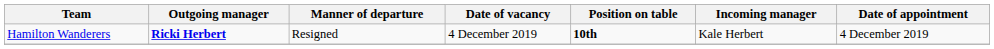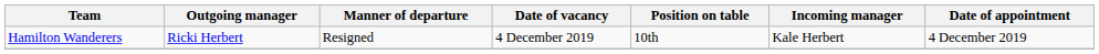Hamilton Wanderers | Outgoing manager: bold -> normal
Hamilton Wanderers | Position on table: bold -> normal
